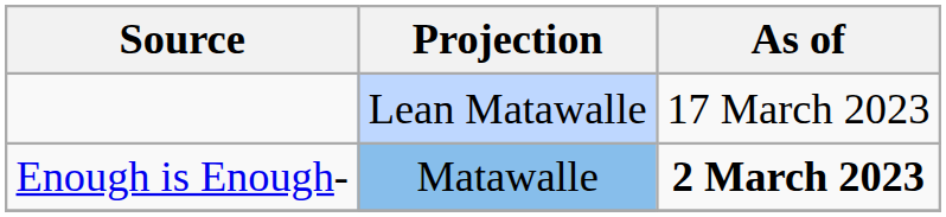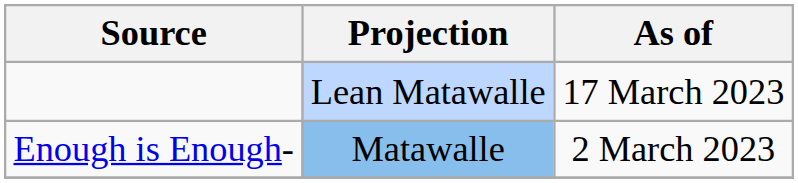Enough is Enough- | As of: bold -> normal
